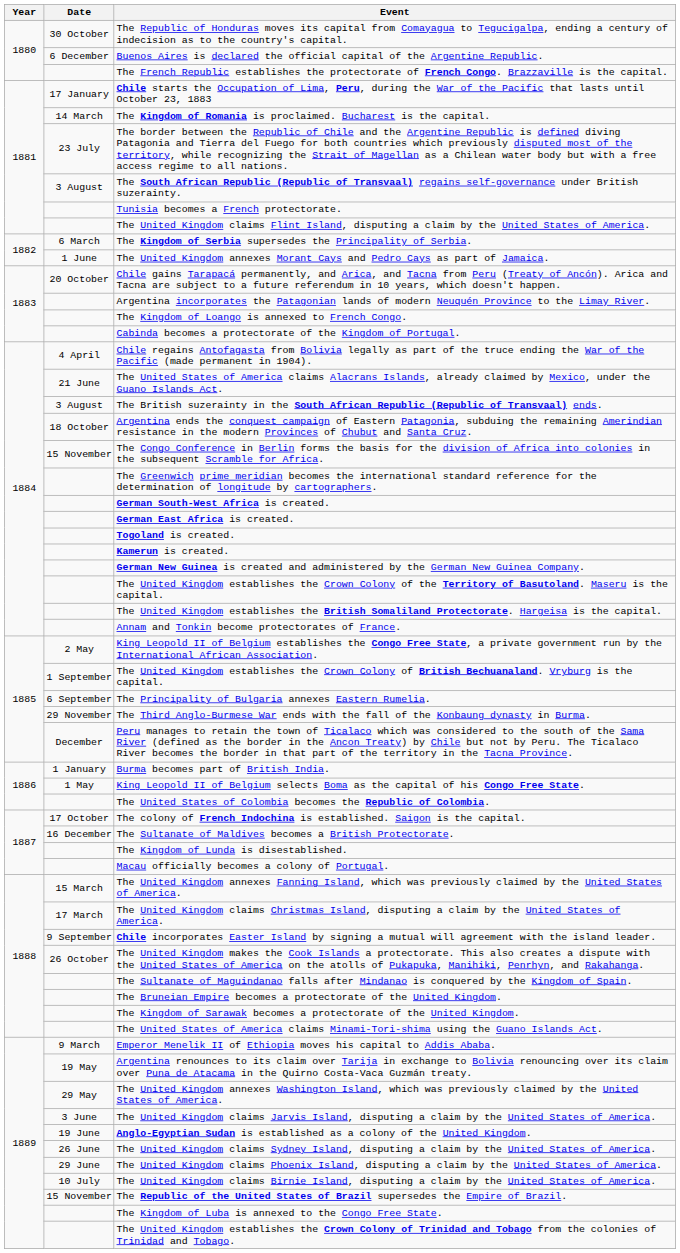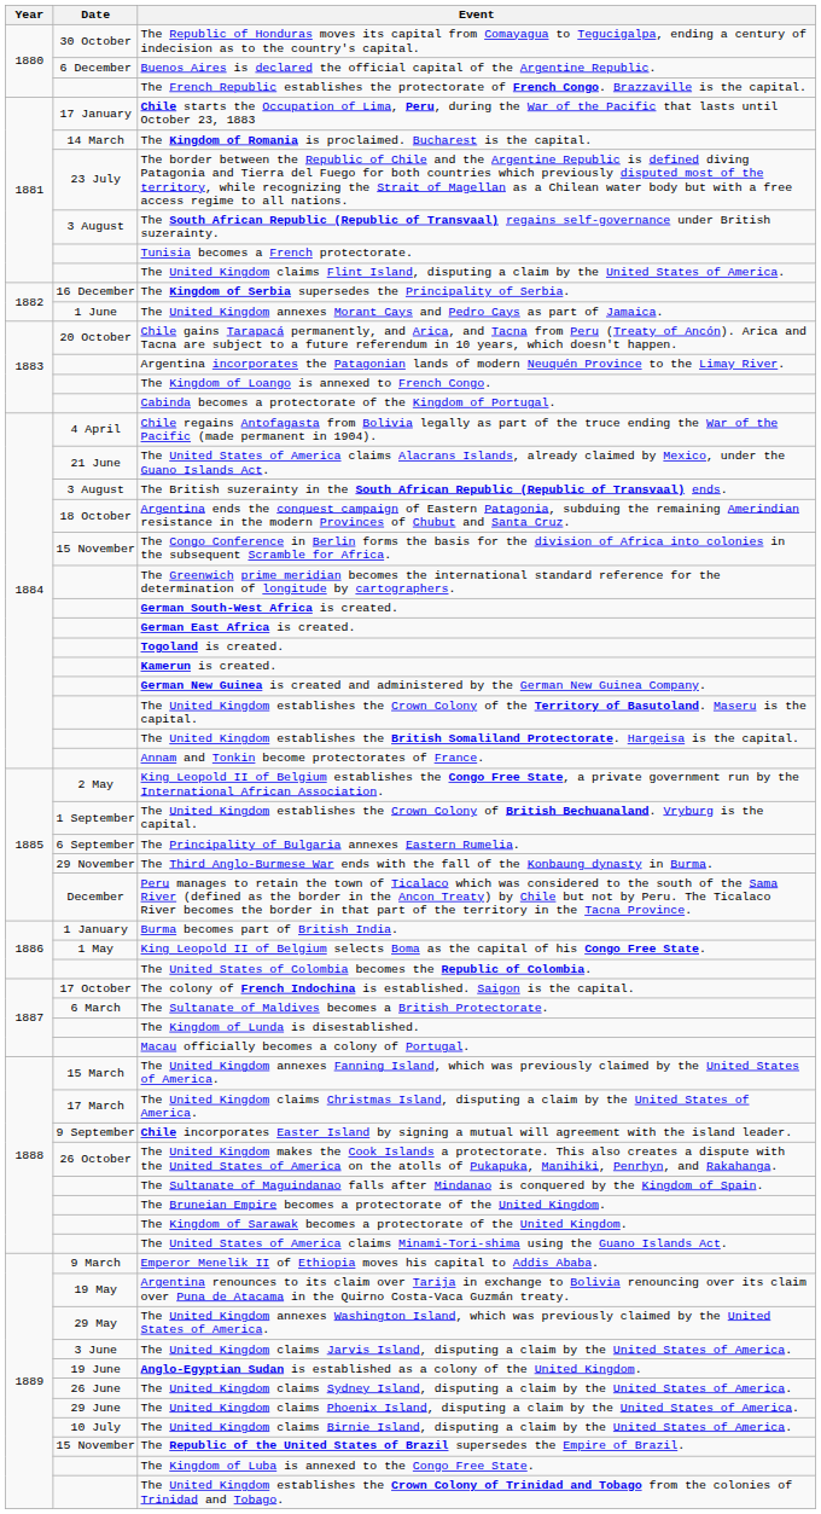The Kingdom of Serbia supersedes the Principality of Serbia. | Date: 6 March -> 16 December
The Sultanate of Maldives becomes a British Protectorate. | Date: 16 December -> 6 March
